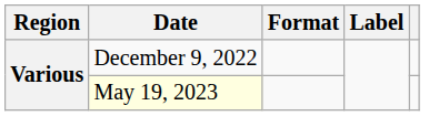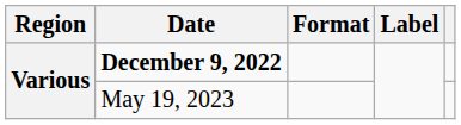December 9, 2022 | Date: normal -> bold
May 19, 2023 | Date: lightyellow background -> no background
